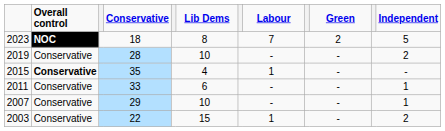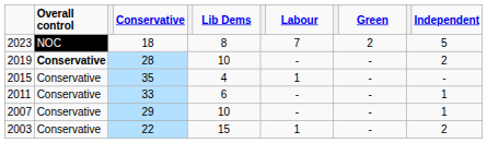2023 | Overall control: bold -> normal
2019 | Overall control: normal -> bold
2015 | Overall control: bold -> normal
